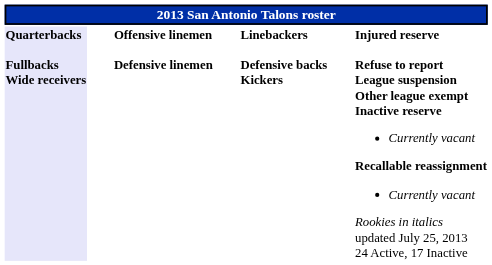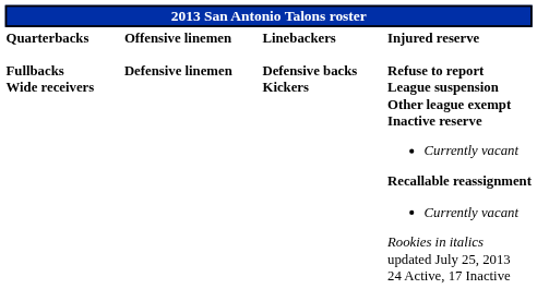Quarterbacks Fullbacks Wide receivers | column 1: lavender background -> no background
